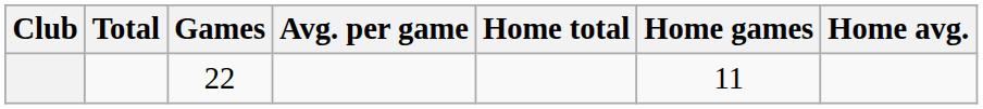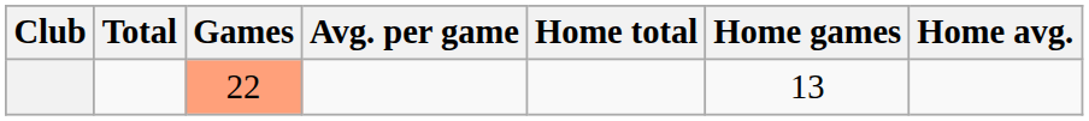row 2 | Games: no background -> lightsalmon background
row 2 | Home games: 11 -> 13
